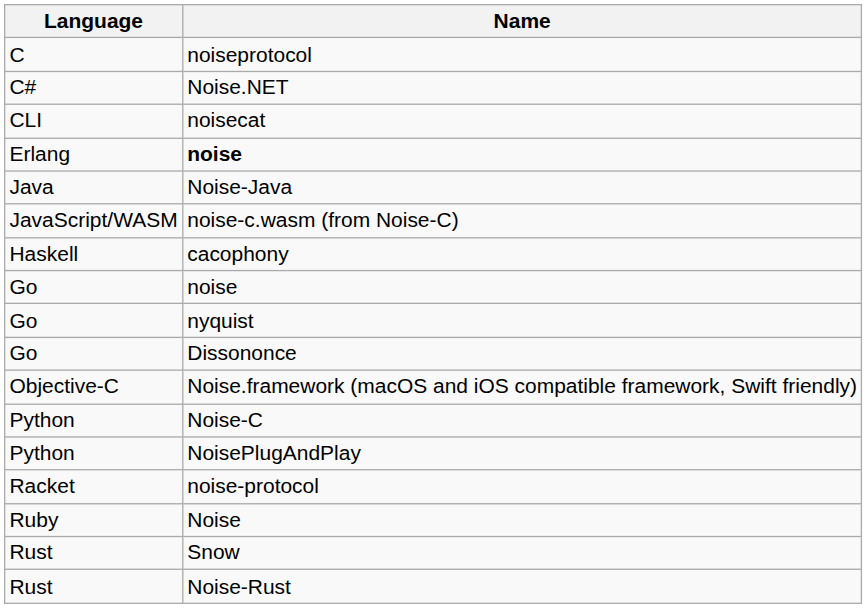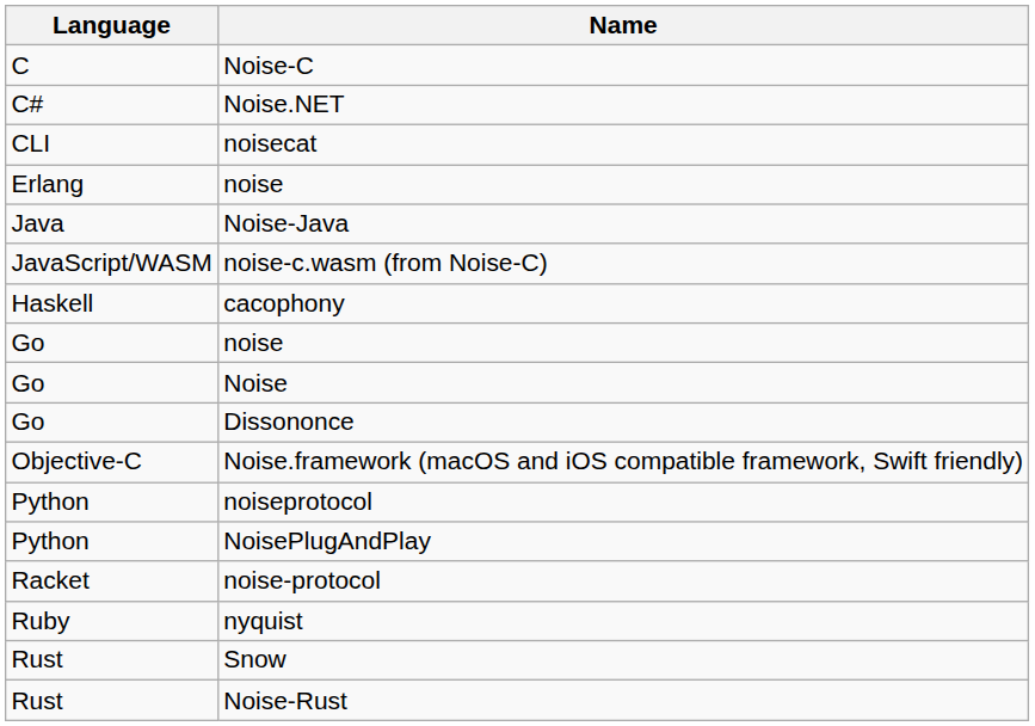row 2 | Name: noiseprotocol -> Noise-C
row 5 | Name: bold -> normal
row 10 | Name: nyquist -> Noise
row 13 | Name: Noise-C -> noiseprotocol
row 16 | Name: Noise -> nyquist
